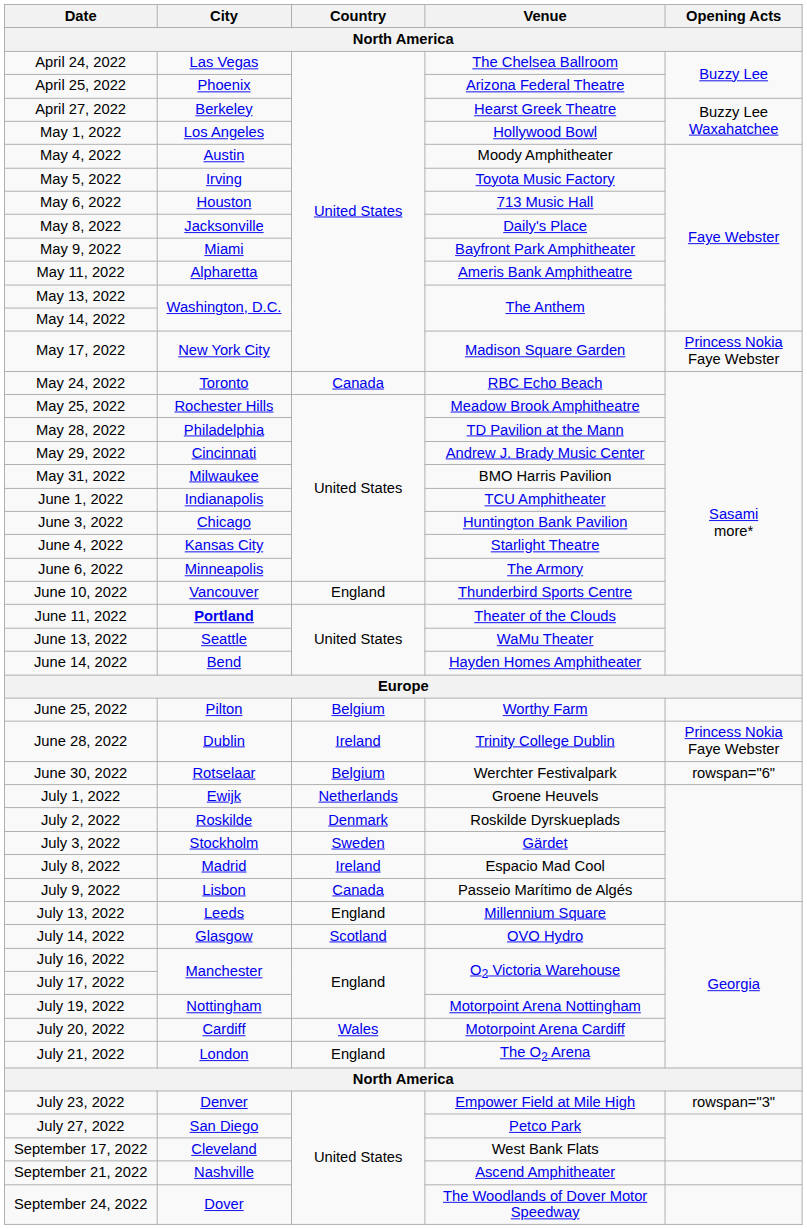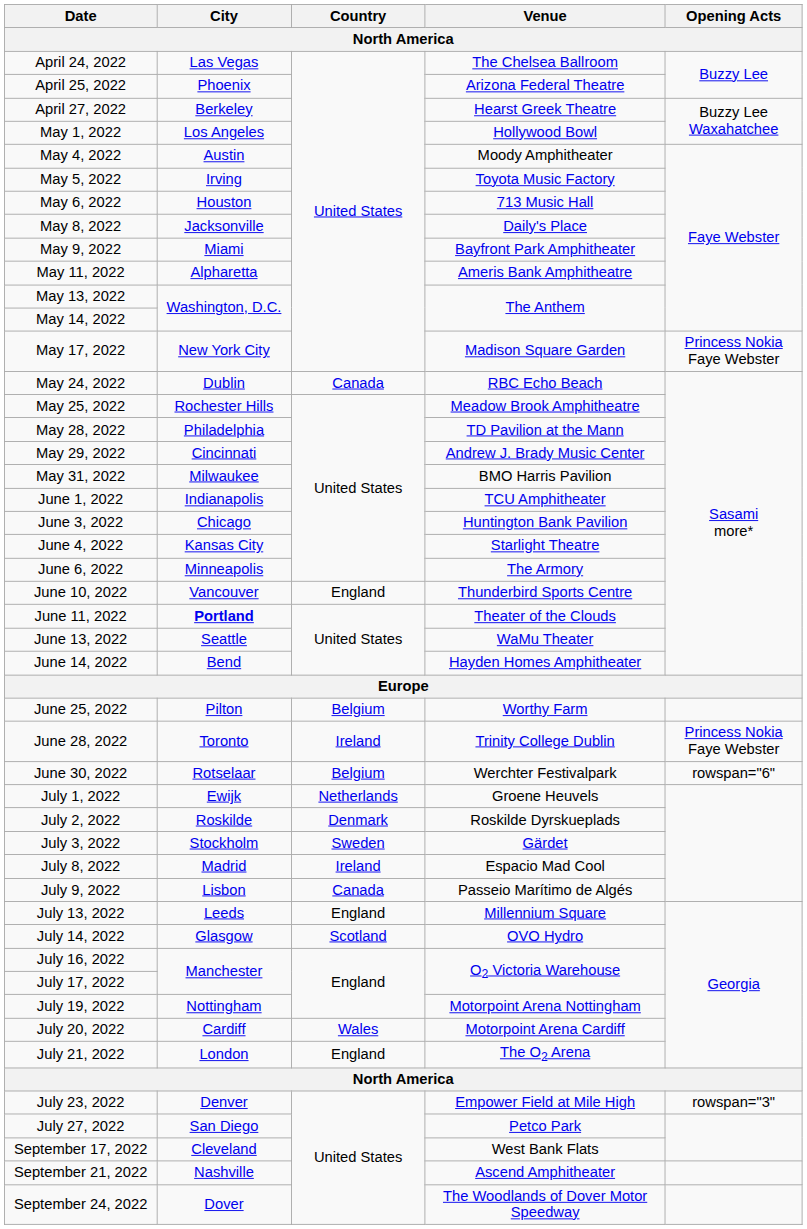May 24, 2022 | City: Toronto -> Dublin
June 28, 2022 | City: Dublin -> Toronto
